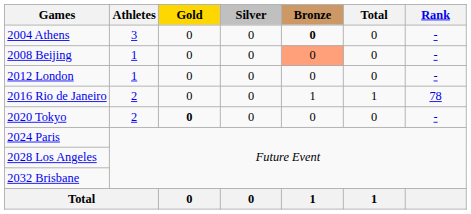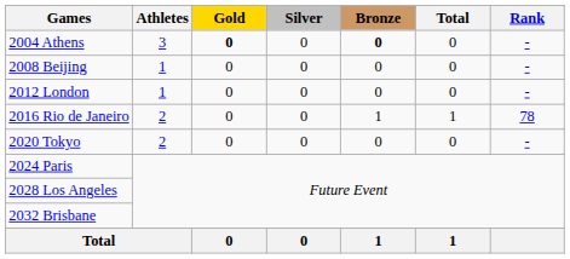2004 Athens | Gold: normal -> bold
2008 Beijing | Bronze: lightsalmon background -> no background
2020 Tokyo | Gold: bold -> normal
